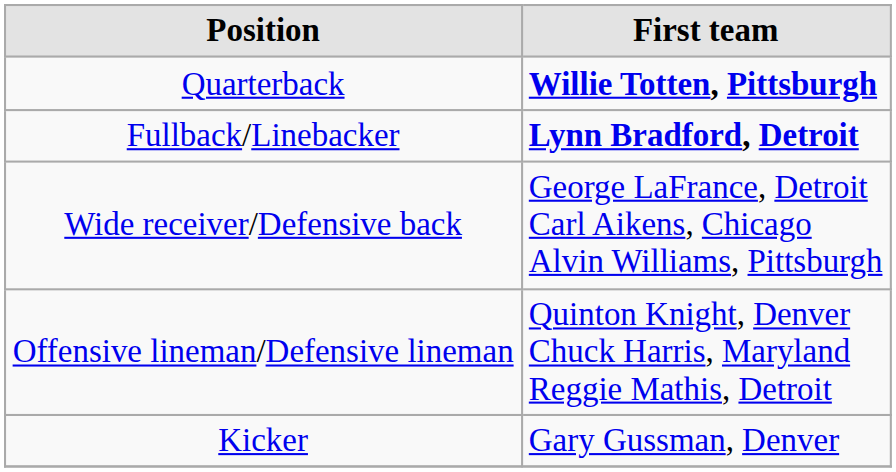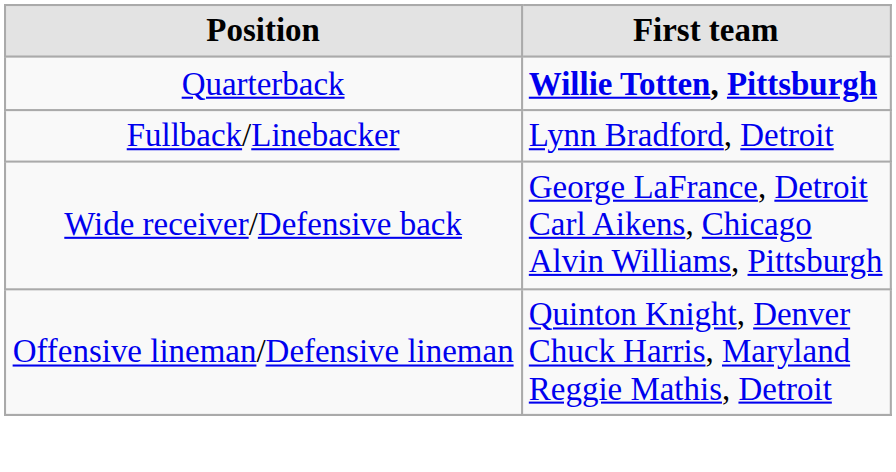Fullback/Linebacker | First team: bold -> normal
- row: Kicker | Gary Gussman, Denver
